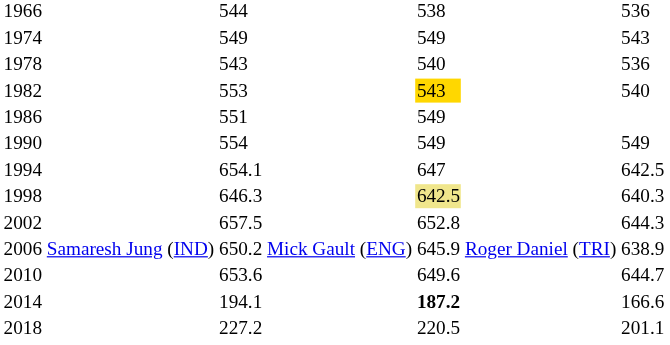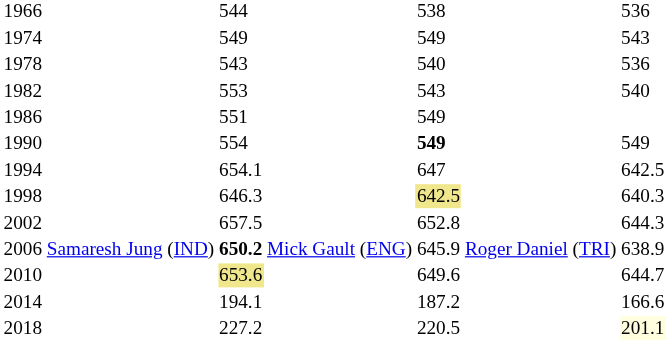1982 | column 5: gold background -> no background
1990 | column 5: normal -> bold
2006 | column 3: normal -> bold
2010 | column 3: no background -> khaki background
2014 | column 5: bold -> normal
2018 | column 7: no background -> lightyellow background
